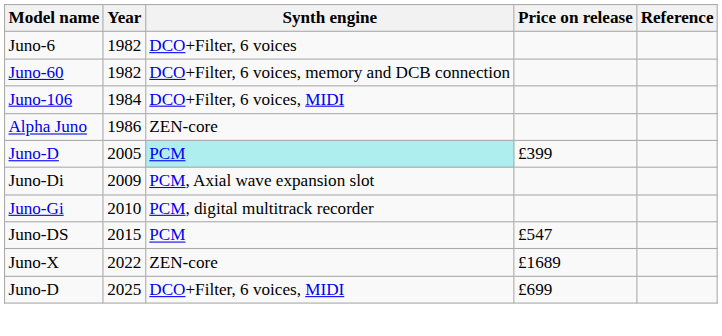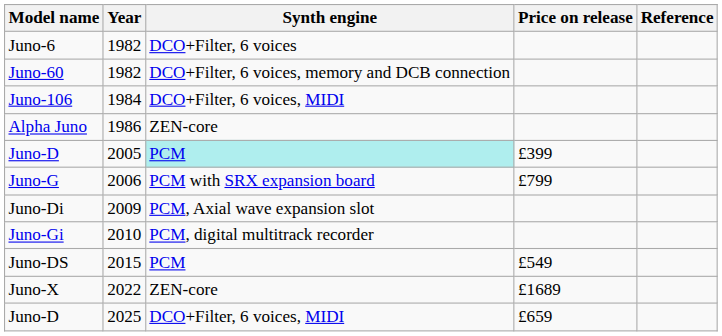+ row: Juno-G | 2006 | PCM with SRX expansion board | £799
Juno-DS | Price on release: £547 -> £549
Juno-D / 2025 | Price on release: £699 -> £659
